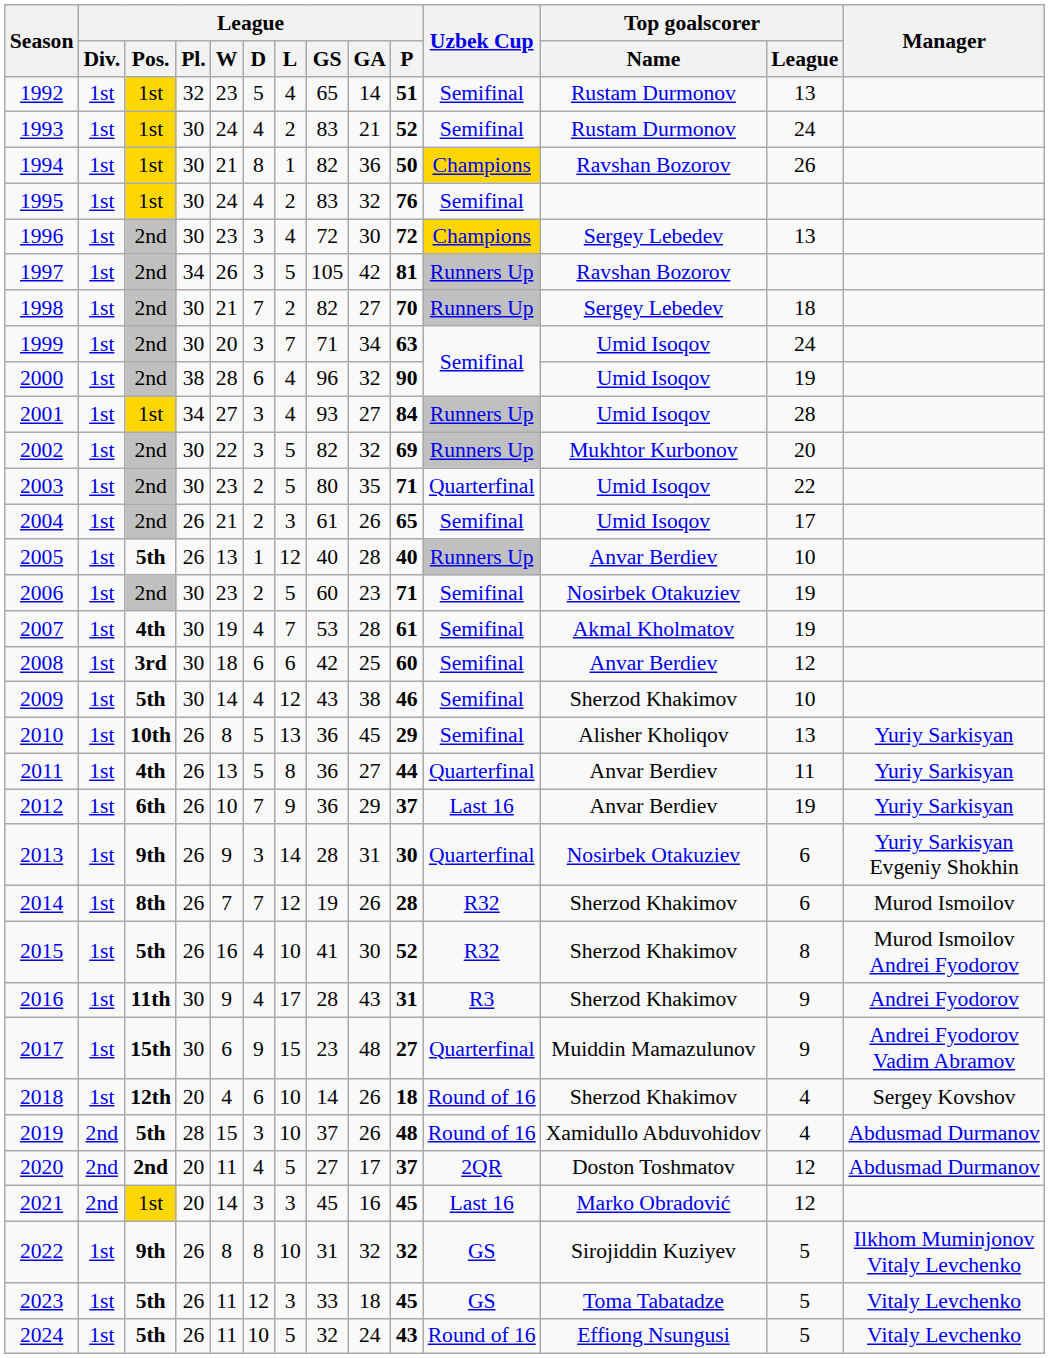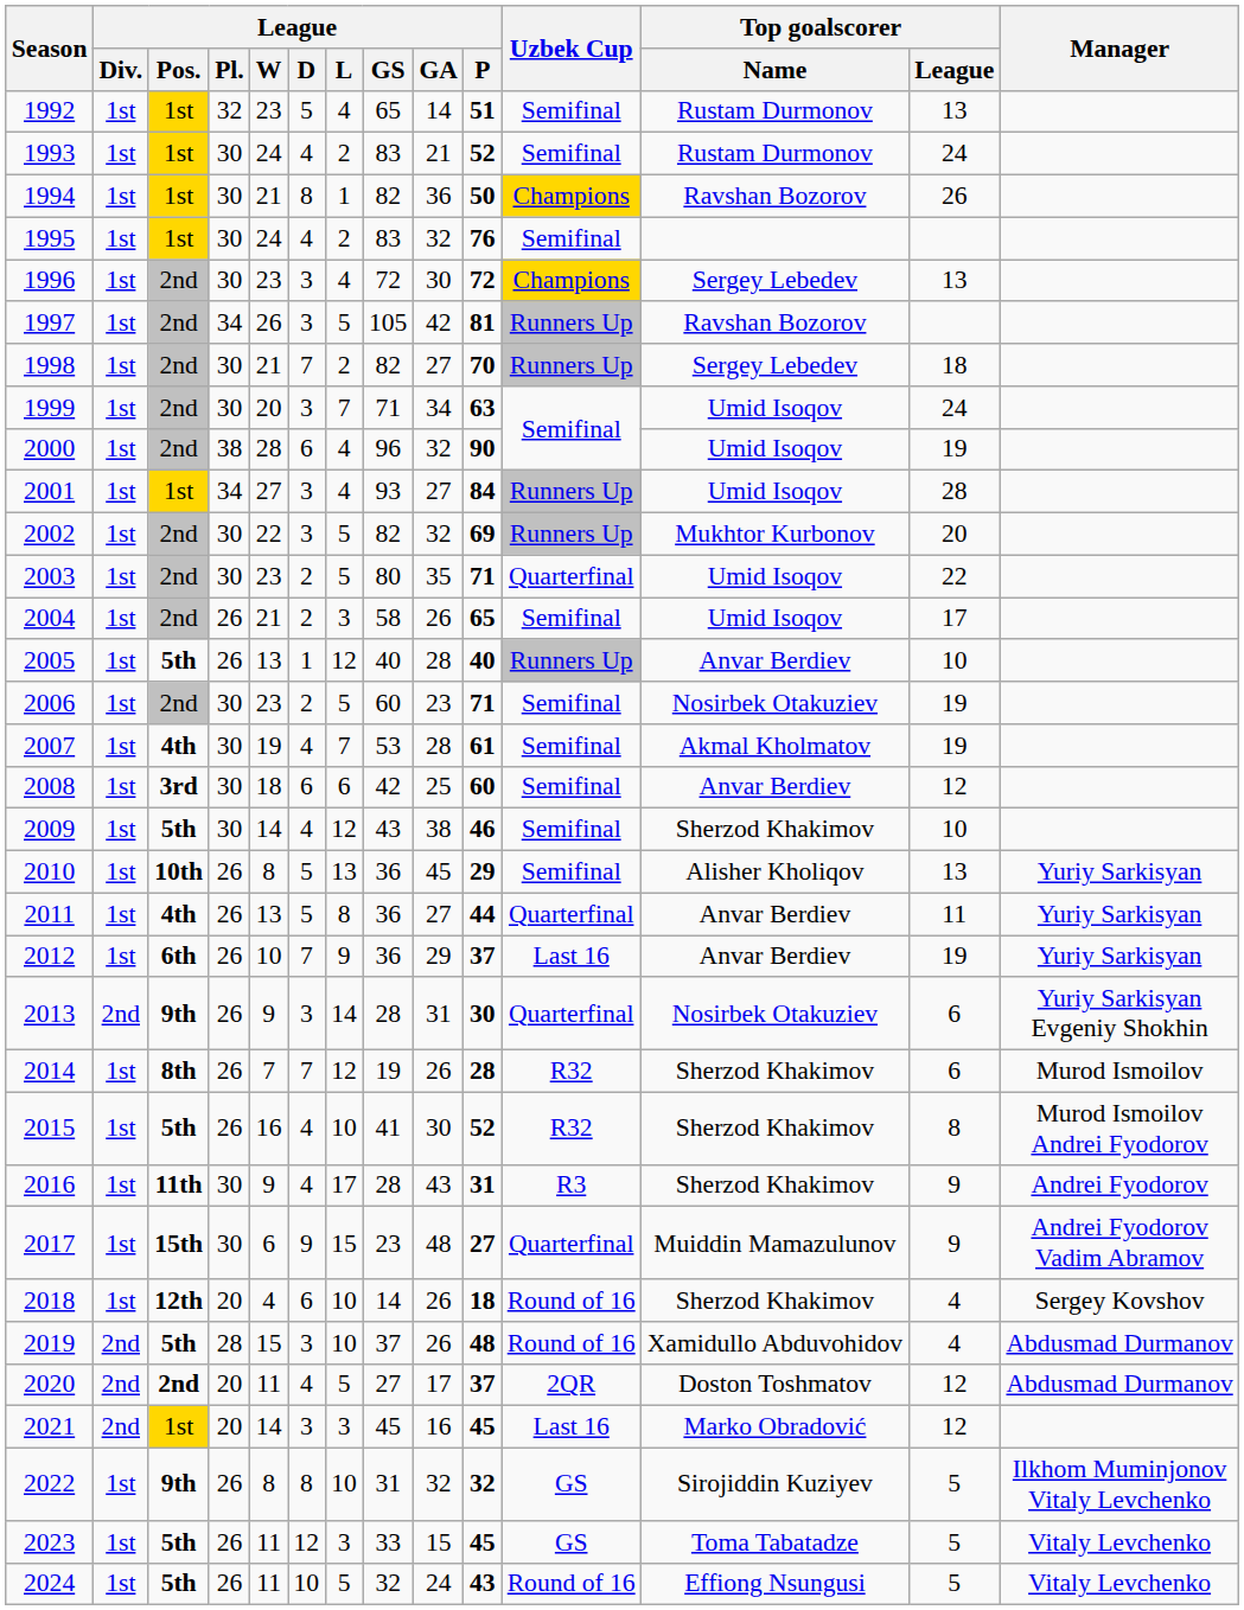2004 | League / GS: 61 -> 58
2013 | League / Div.: 1st -> 2nd
2023 | League / GA: 18 -> 15
